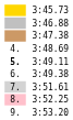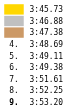3:49.11 | column 1: bold -> normal
3:51.61 | column 1: lightgrey background -> no background
3:52.25 | column 1: pink background -> no background
3:53.20 | column 1: normal -> bold
